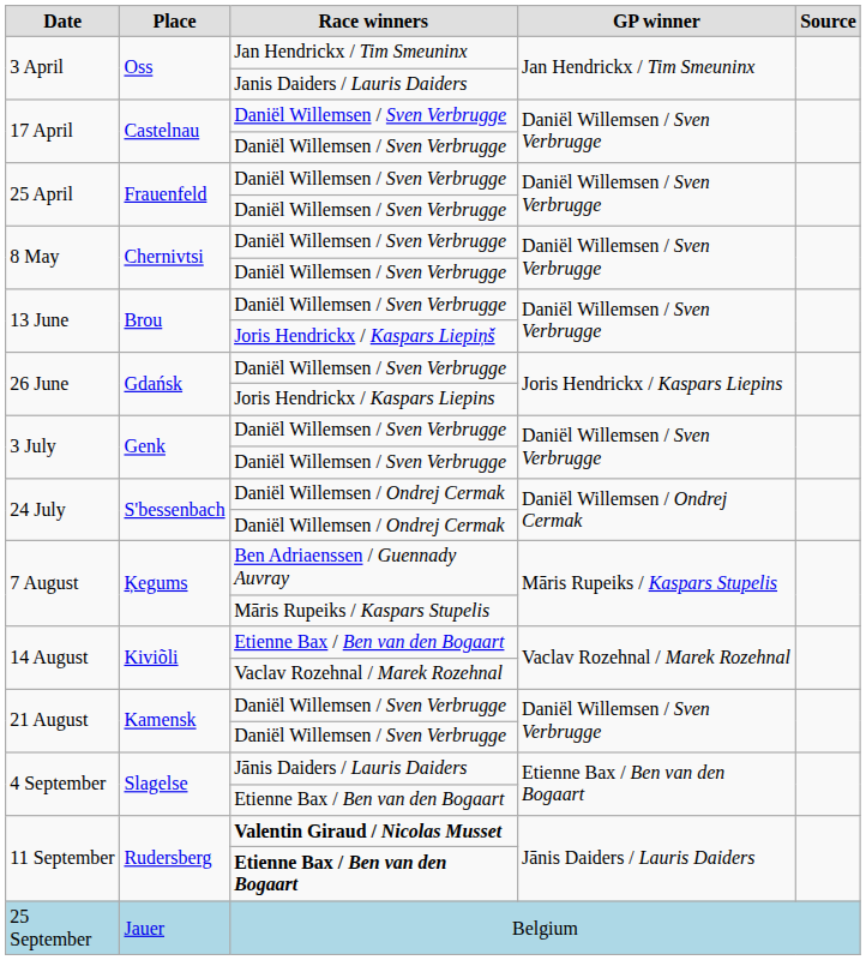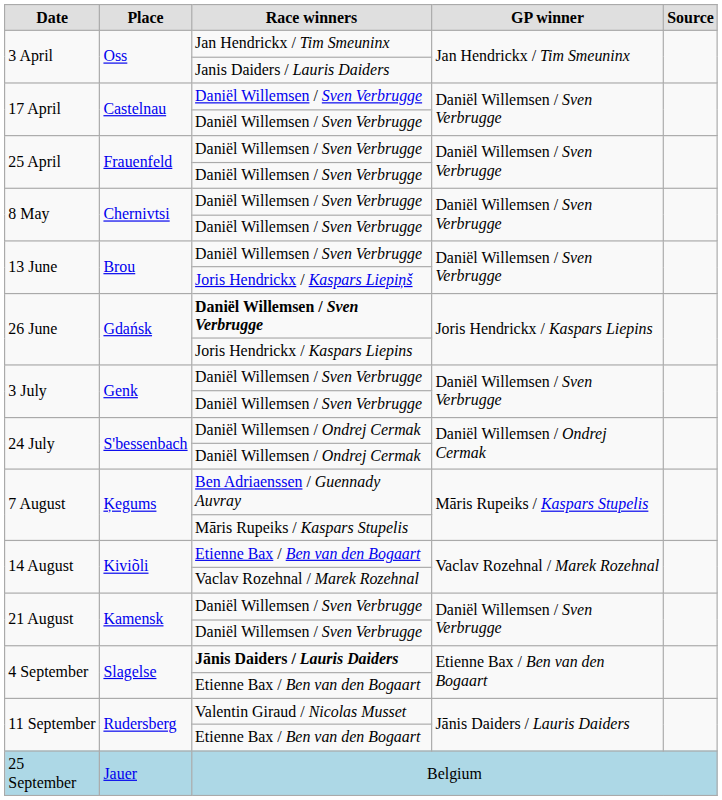26 June / Daniël Willemsen / Sven Verbrugge | Race winners: normal -> bold
4 September / Jānis Daiders / Lauris Daiders | Race winners: normal -> bold
11 September / Valentin Giraud / Nicolas Musset | Race winners: bold -> normal
11 September / Etienne Bax / Ben van den Bogaart | Race winners: bold -> normal
